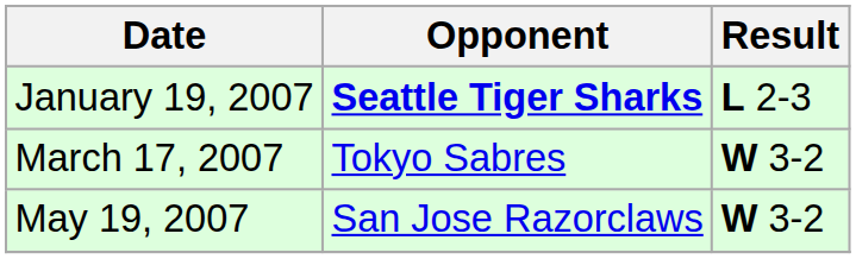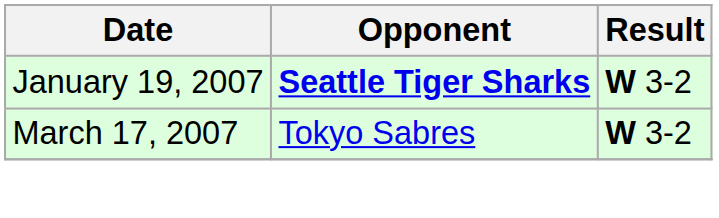January 19, 2007 | Result: L 2-3 -> W 3-2
- row: May 19, 2007 | San Jose Razorclaws | W 3-2
